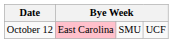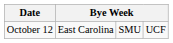October 12 | column 2: pink background -> no background
